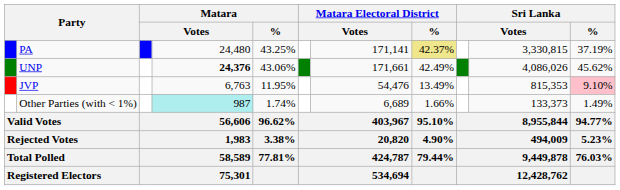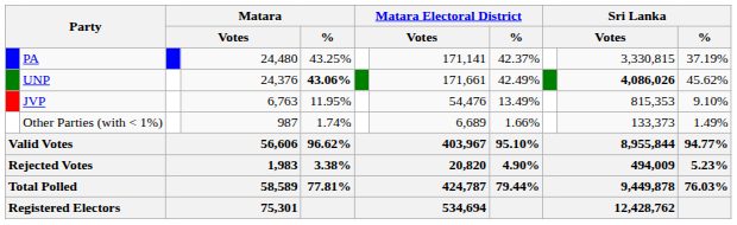PA | Matara Electoral District / %: khaki background -> no background
UNP | column 4: bold -> normal
UNP | Matara / %: normal -> bold
UNP | column 10: normal -> bold
JVP | Sri Lanka / %: pink background -> no background
Other Parties (with < 1%) | column 4: paleturquoise background -> no background
